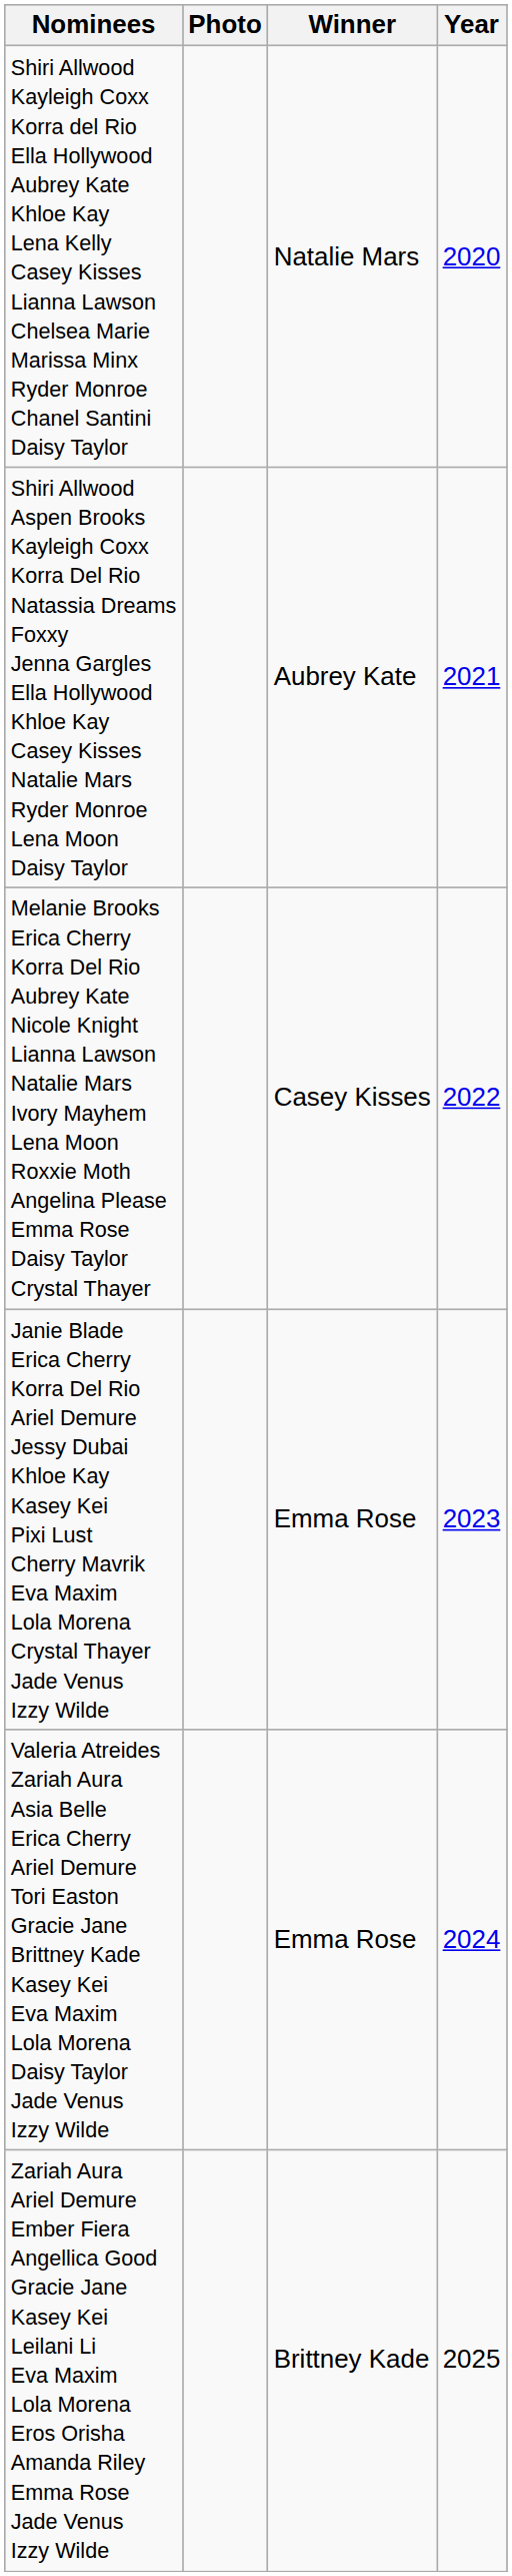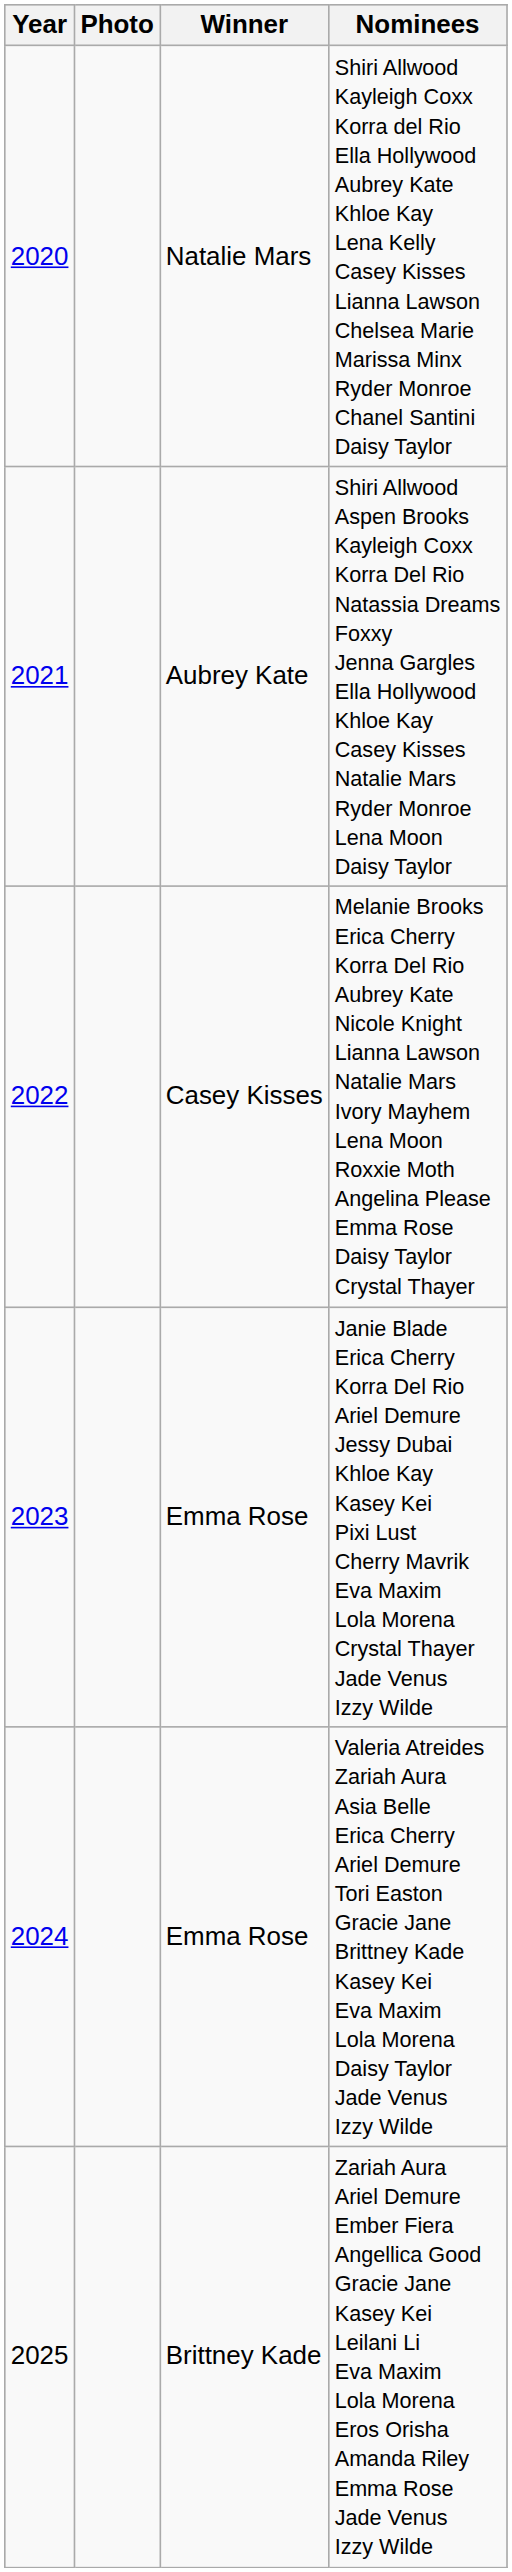columns swapped: Year <-> Nominees
